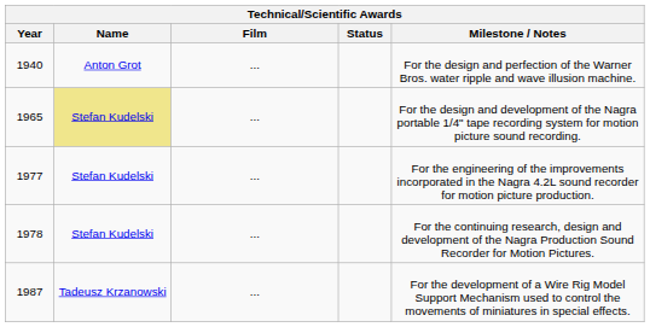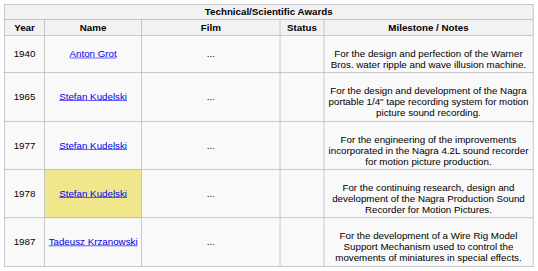1965 | Name: khaki background -> no background
1978 | Name: no background -> khaki background
